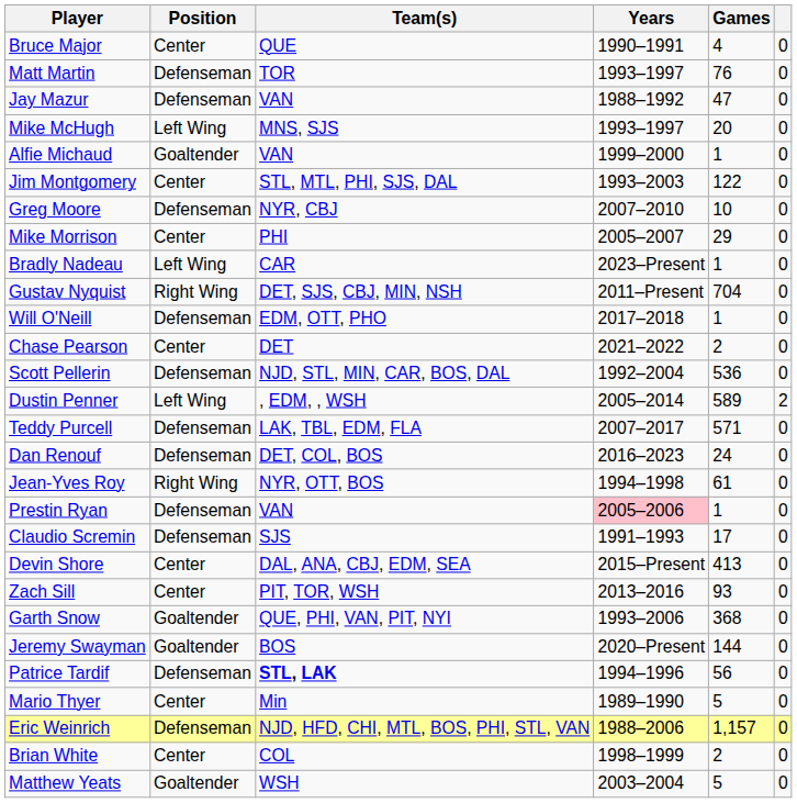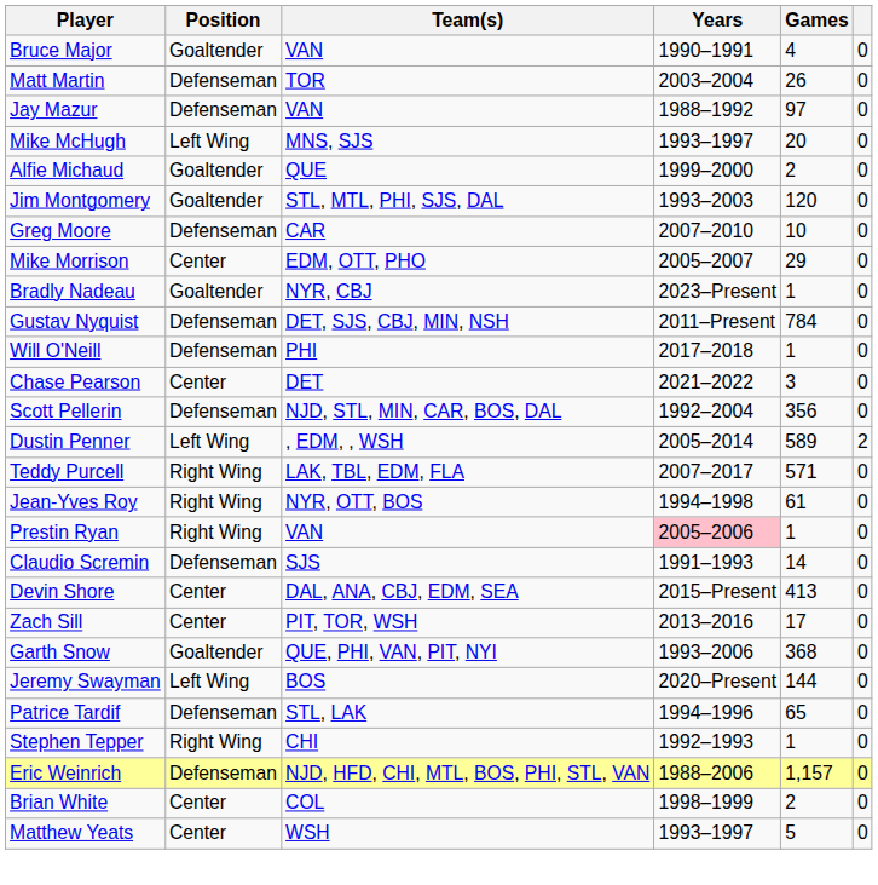Bruce Major | Position: Center -> Goaltender
Bruce Major | Team(s): QUE -> VAN
Matt Martin | Years: 1993–1997 -> 2003–2004
Matt Martin | Games: 76 -> 26
Jay Mazur | Games: 47 -> 97
Alfie Michaud | Team(s): VAN -> QUE
Alfie Michaud | Games: 1 -> 2
Jim Montgomery | Position: Center -> Goaltender
Jim Montgomery | Games: 122 -> 120
Greg Moore | Team(s): NYR, CBJ -> CAR
Mike Morrison | Team(s): PHI -> EDM, OTT, PHO
Bradly Nadeau | Position: Left Wing -> Goaltender
Bradly Nadeau | Team(s): CAR -> NYR, CBJ
Gustav Nyquist | Position: Right Wing -> Defenseman
Gustav Nyquist | Games: 704 -> 784
Will O'Neill | Team(s): EDM, OTT, PHO -> PHI
Chase Pearson | Games: 2 -> 3
Scott Pellerin | Games: 536 -> 356
Teddy Purcell | Position: Defenseman -> Right Wing
- row: Dan Renouf | Defenseman | DET, COL, BOS | 2016–2023 | 24 | 0
Prestin Ryan | Position: Defenseman -> Right Wing
Claudio Scremin | Games: 17 -> 14
Zach Sill | Games: 93 -> 17
Jeremy Swayman | Position: Goaltender -> Left Wing
Patrice Tardif | Team(s): bold -> normal
Patrice Tardif | Games: 56 -> 65
+ row: Stephen Tepper | Right Wing | CHI | 1992–1993 | 1 | 0
- row: Mario Thyer | Center | Min | 1989–1990 | 5 | 0
Matthew Yeats | Position: Goaltender -> Center
Matthew Yeats | Years: 2003–2004 -> 1993–1997
